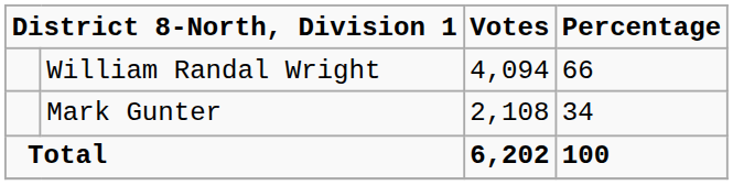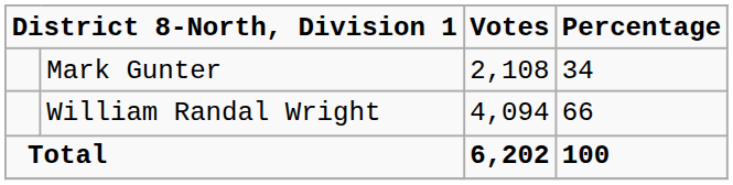rows swapped: William Randal Wright <-> Mark Gunter
